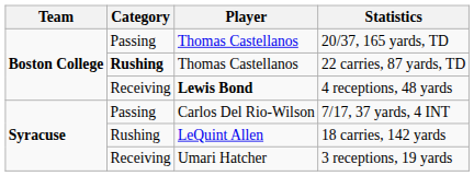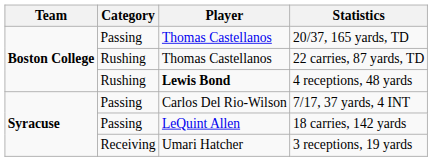22 carries, 87 yards, TD | Category: bold -> normal
4 receptions, 48 yards | Category: Receiving -> Rushing
18 carries, 142 yards | Category: Rushing -> Passing
